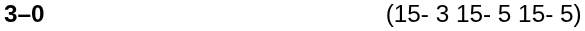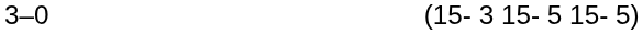row 1 | column 1: bold -> normal
